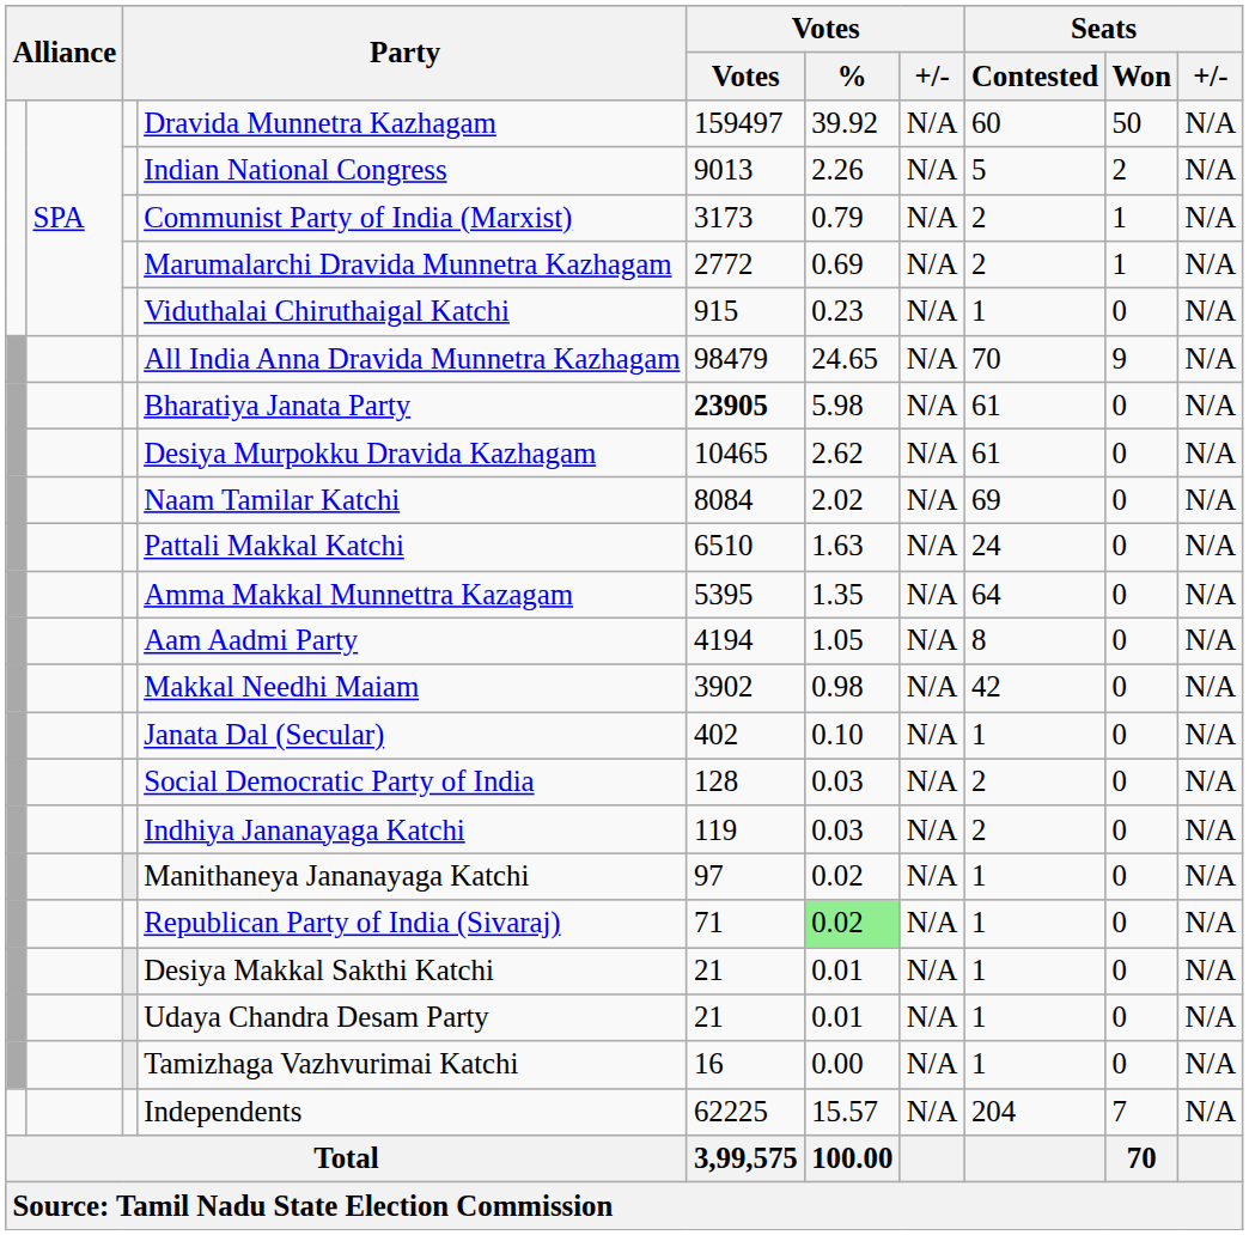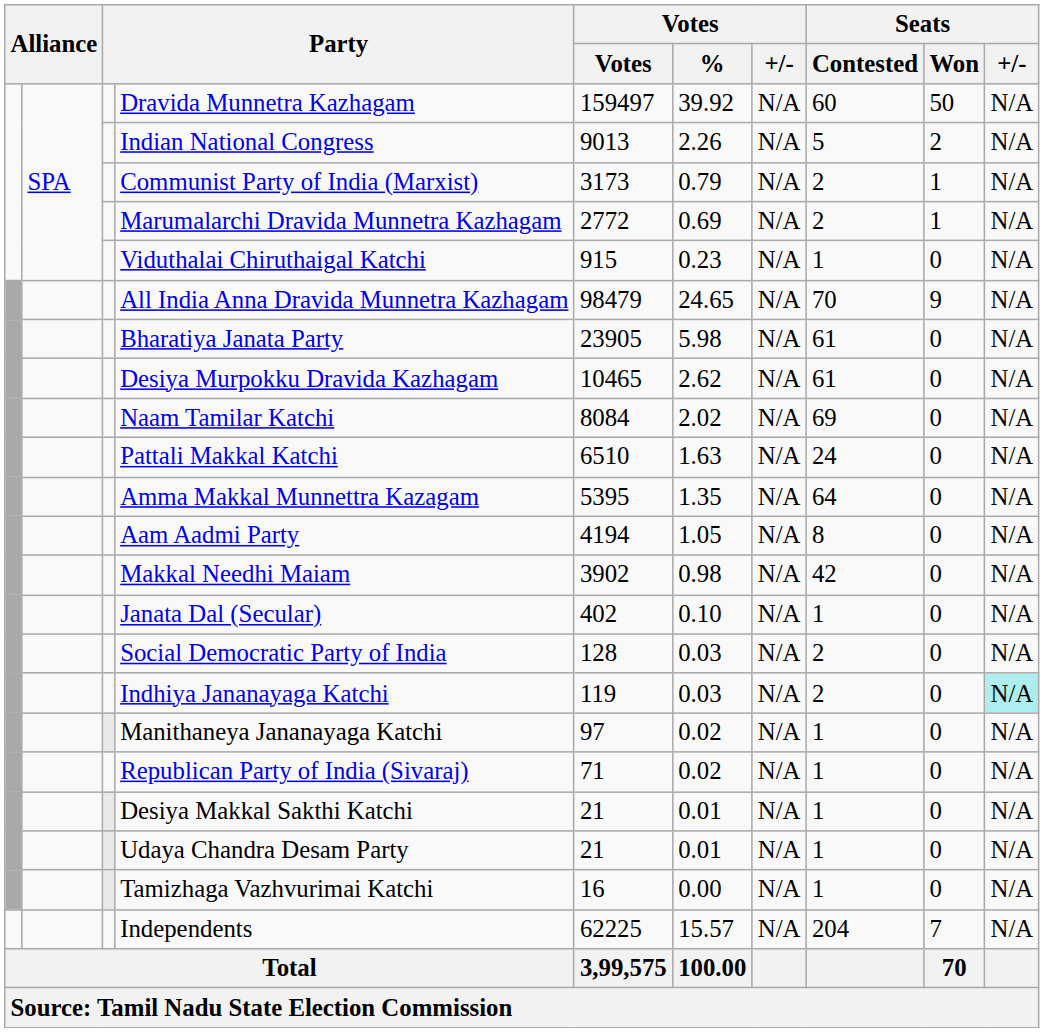Bharatiya Janata Party | Votes: bold -> normal
Indhiya Jananayaga Katchi | Seats / +/-: no background -> paleturquoise background
Republican Party of India (Sivaraj) | Votes / %: lightgreen background -> no background
